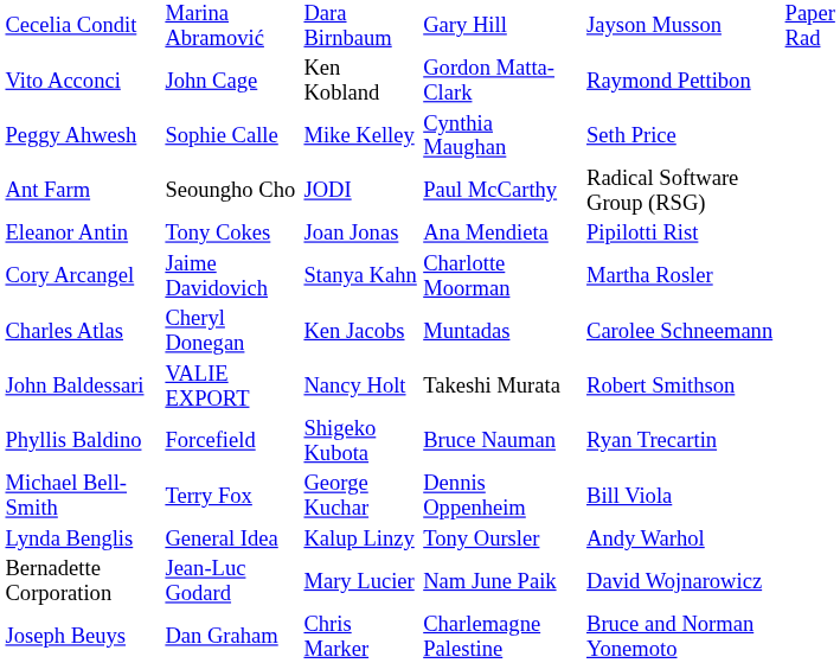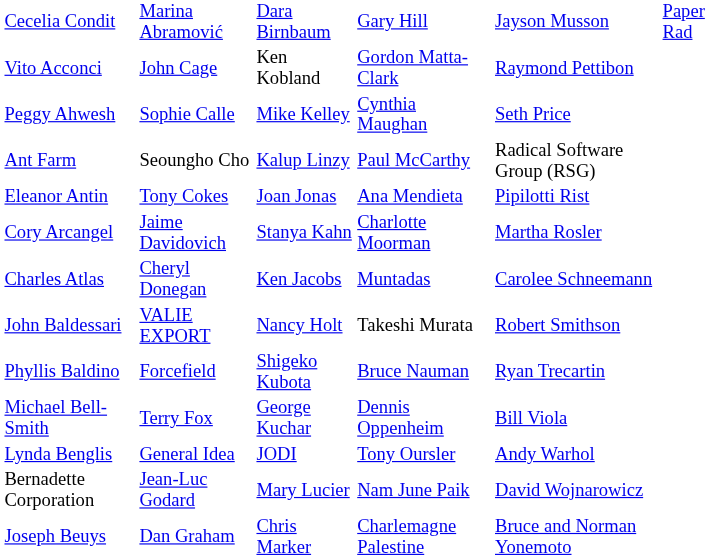Ant Farm | column 3: JODI -> Kalup Linzy
Lynda Benglis | column 3: Kalup Linzy -> JODI
